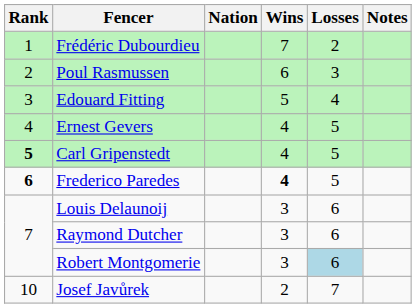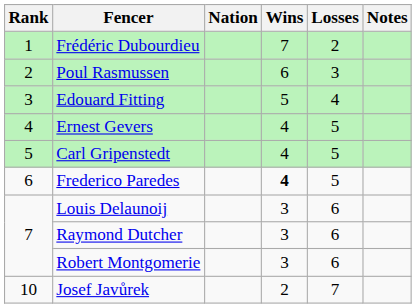Carl Gripenstedt | Rank: bold -> normal
Frederico Paredes | Rank: bold -> normal
Robert Montgomerie | Losses: lightblue background -> no background
